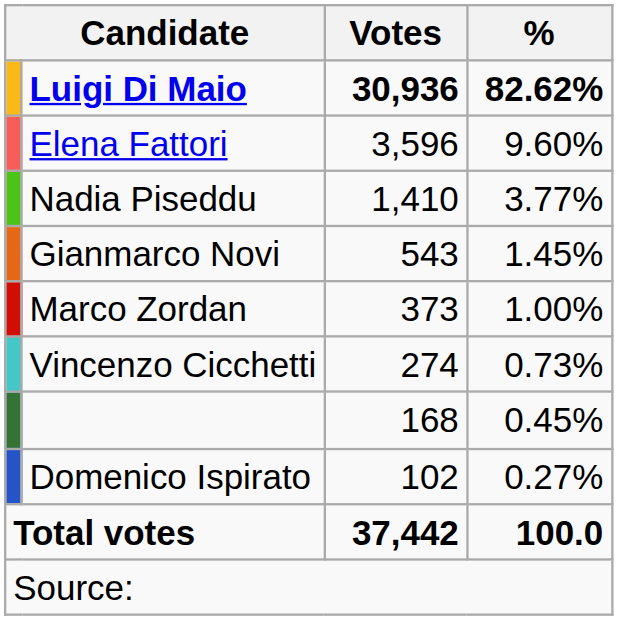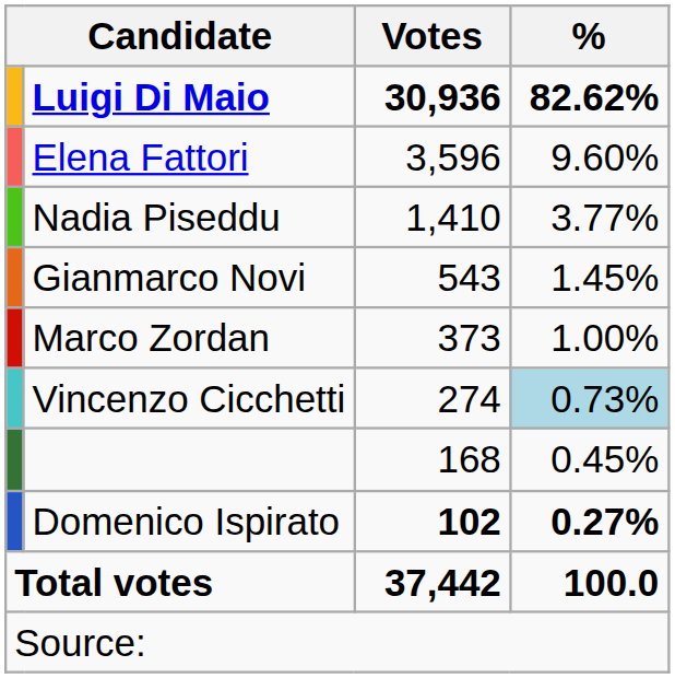Vincenzo Cicchetti | %: no background -> lightblue background
Domenico Ispirato | Votes: normal -> bold
Domenico Ispirato | %: normal -> bold
